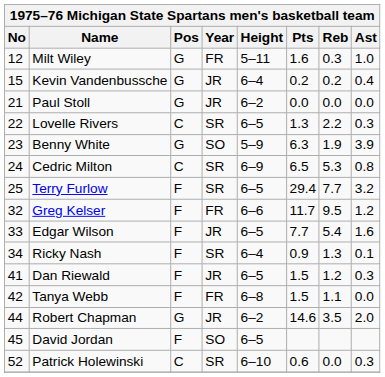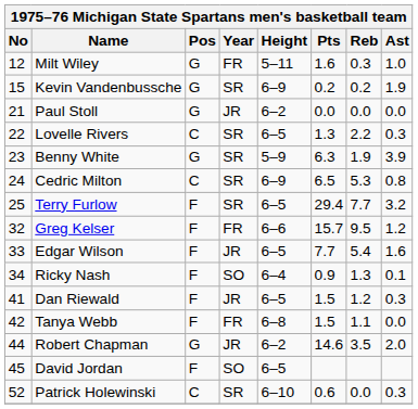Kevin Vandenbussche | Year: JR -> SR
Kevin Vandenbussche | Height: 6–4 -> 6–9
Kevin Vandenbussche | Ast: 0.4 -> 1.9
Benny White | Year: SO -> SR
Greg Kelser | Pts: 11.7 -> 15.7
Ricky Nash | Year: SR -> SO
